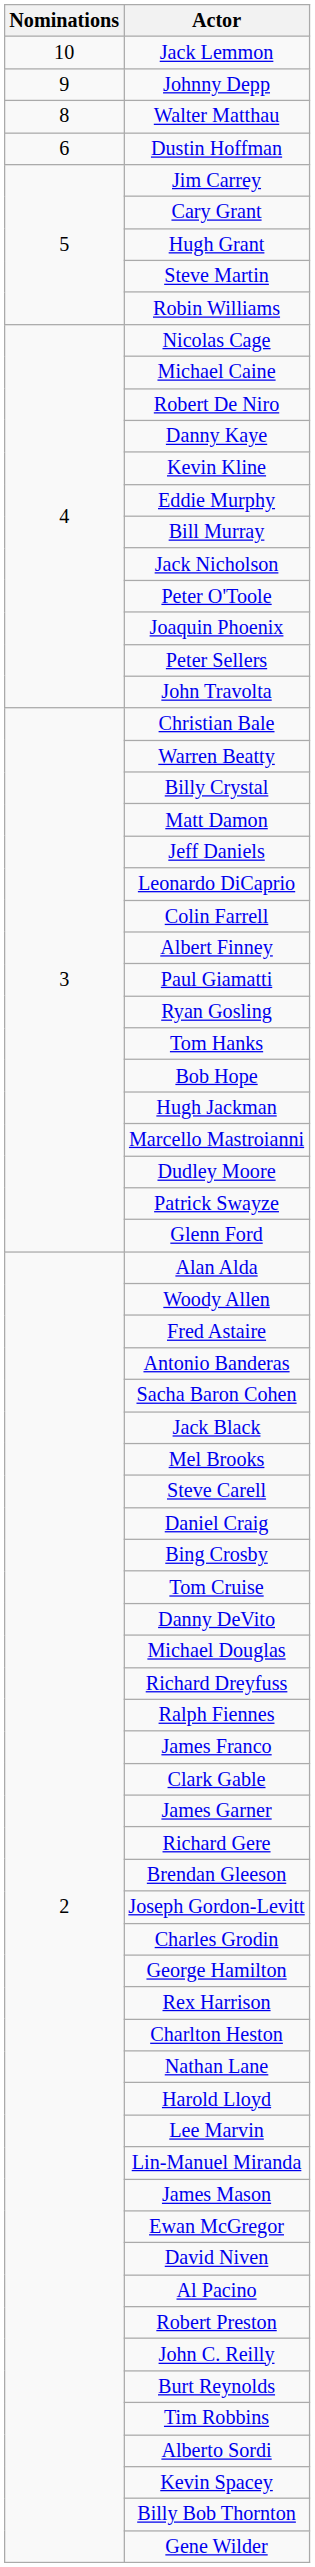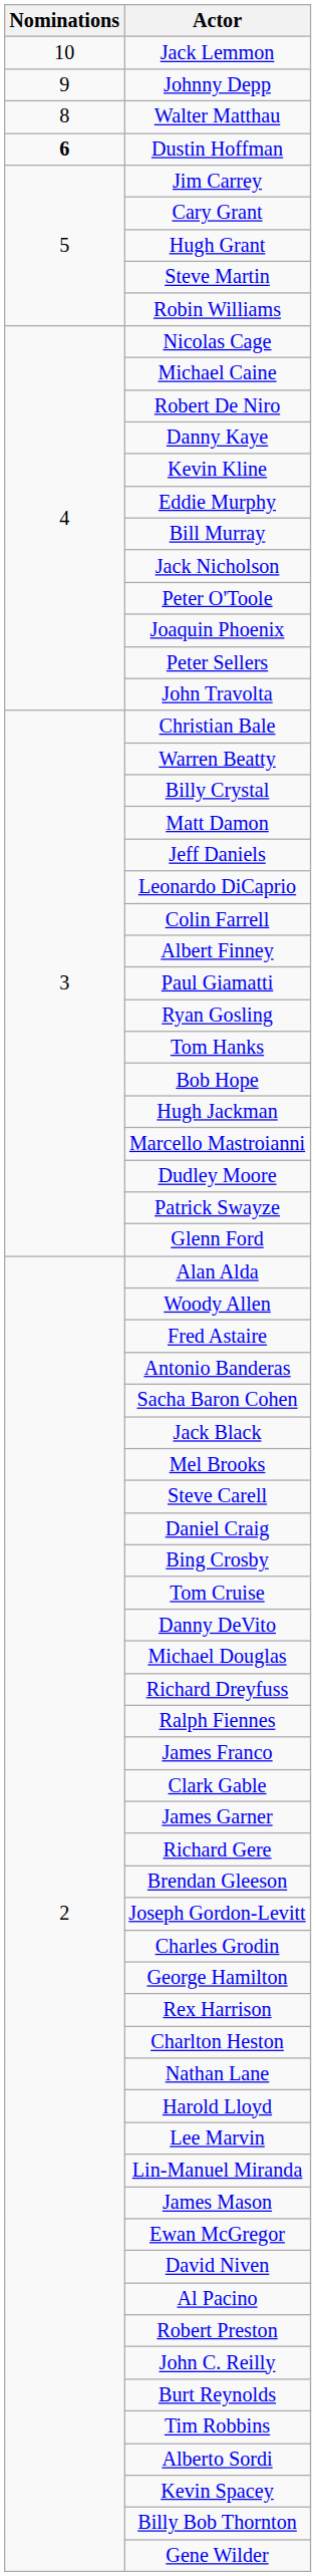Dustin Hoffman | Nominations: normal -> bold
